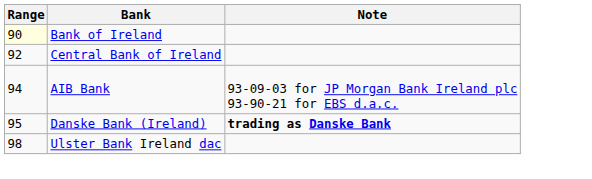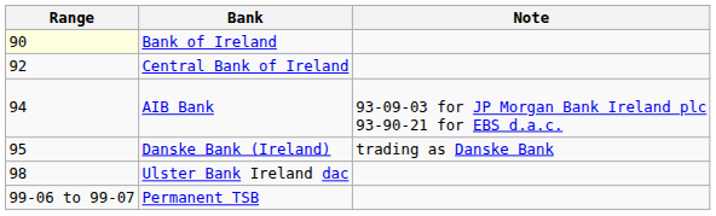Danske Bank (Ireland) | Note: bold -> normal
+ row: 99-06 to 99-07 | Permanent TSB
